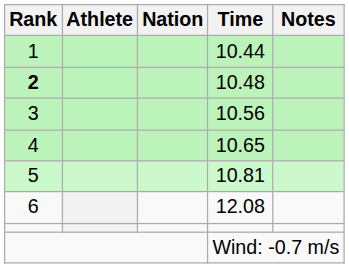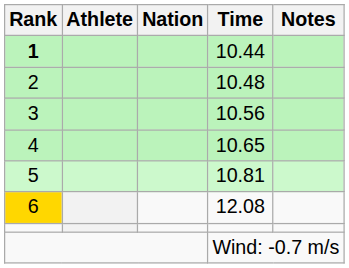10.44 | Rank: normal -> bold
10.48 | Rank: bold -> normal
12.08 | Rank: no background -> gold background
